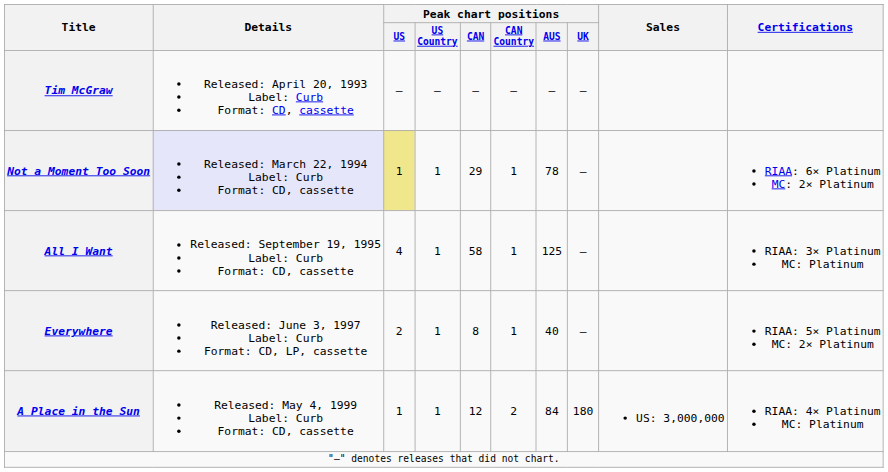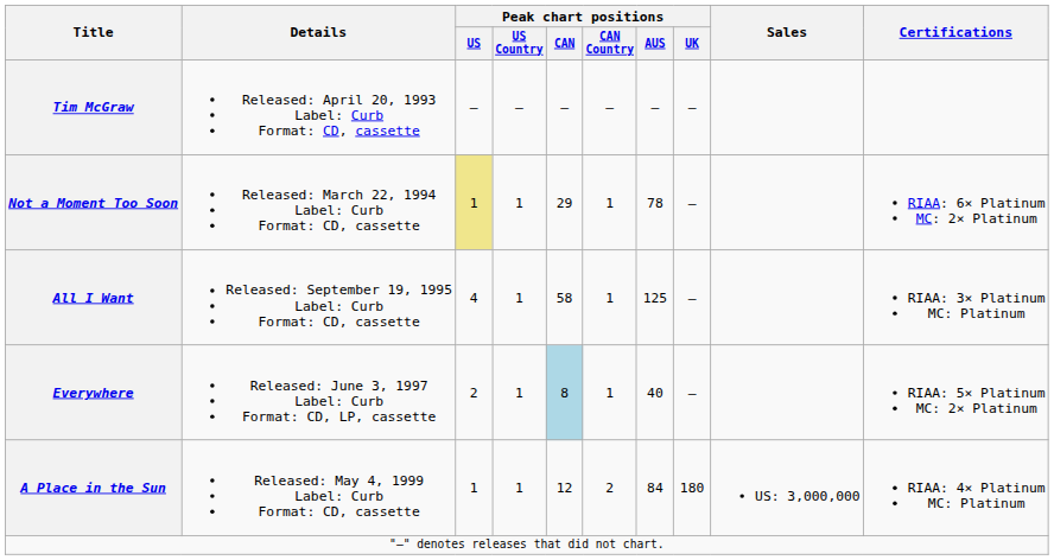Not a Moment Too Soon | Details: lavender background -> no background
Everywhere | Peak chart positions / CAN: no background -> lightblue background
